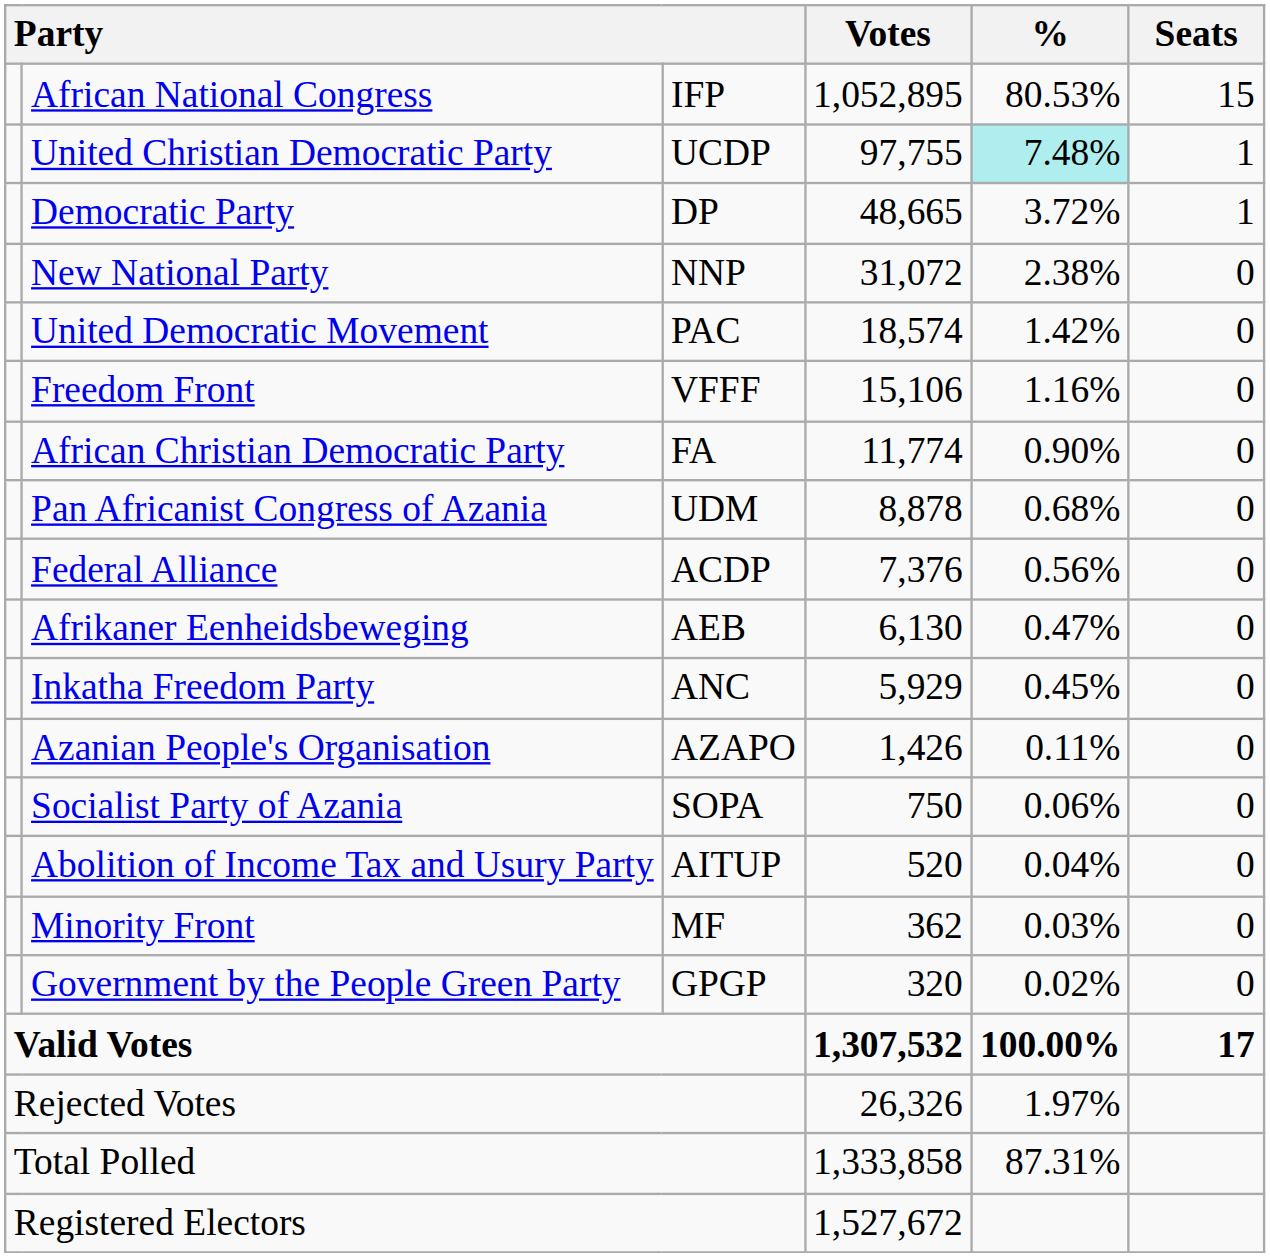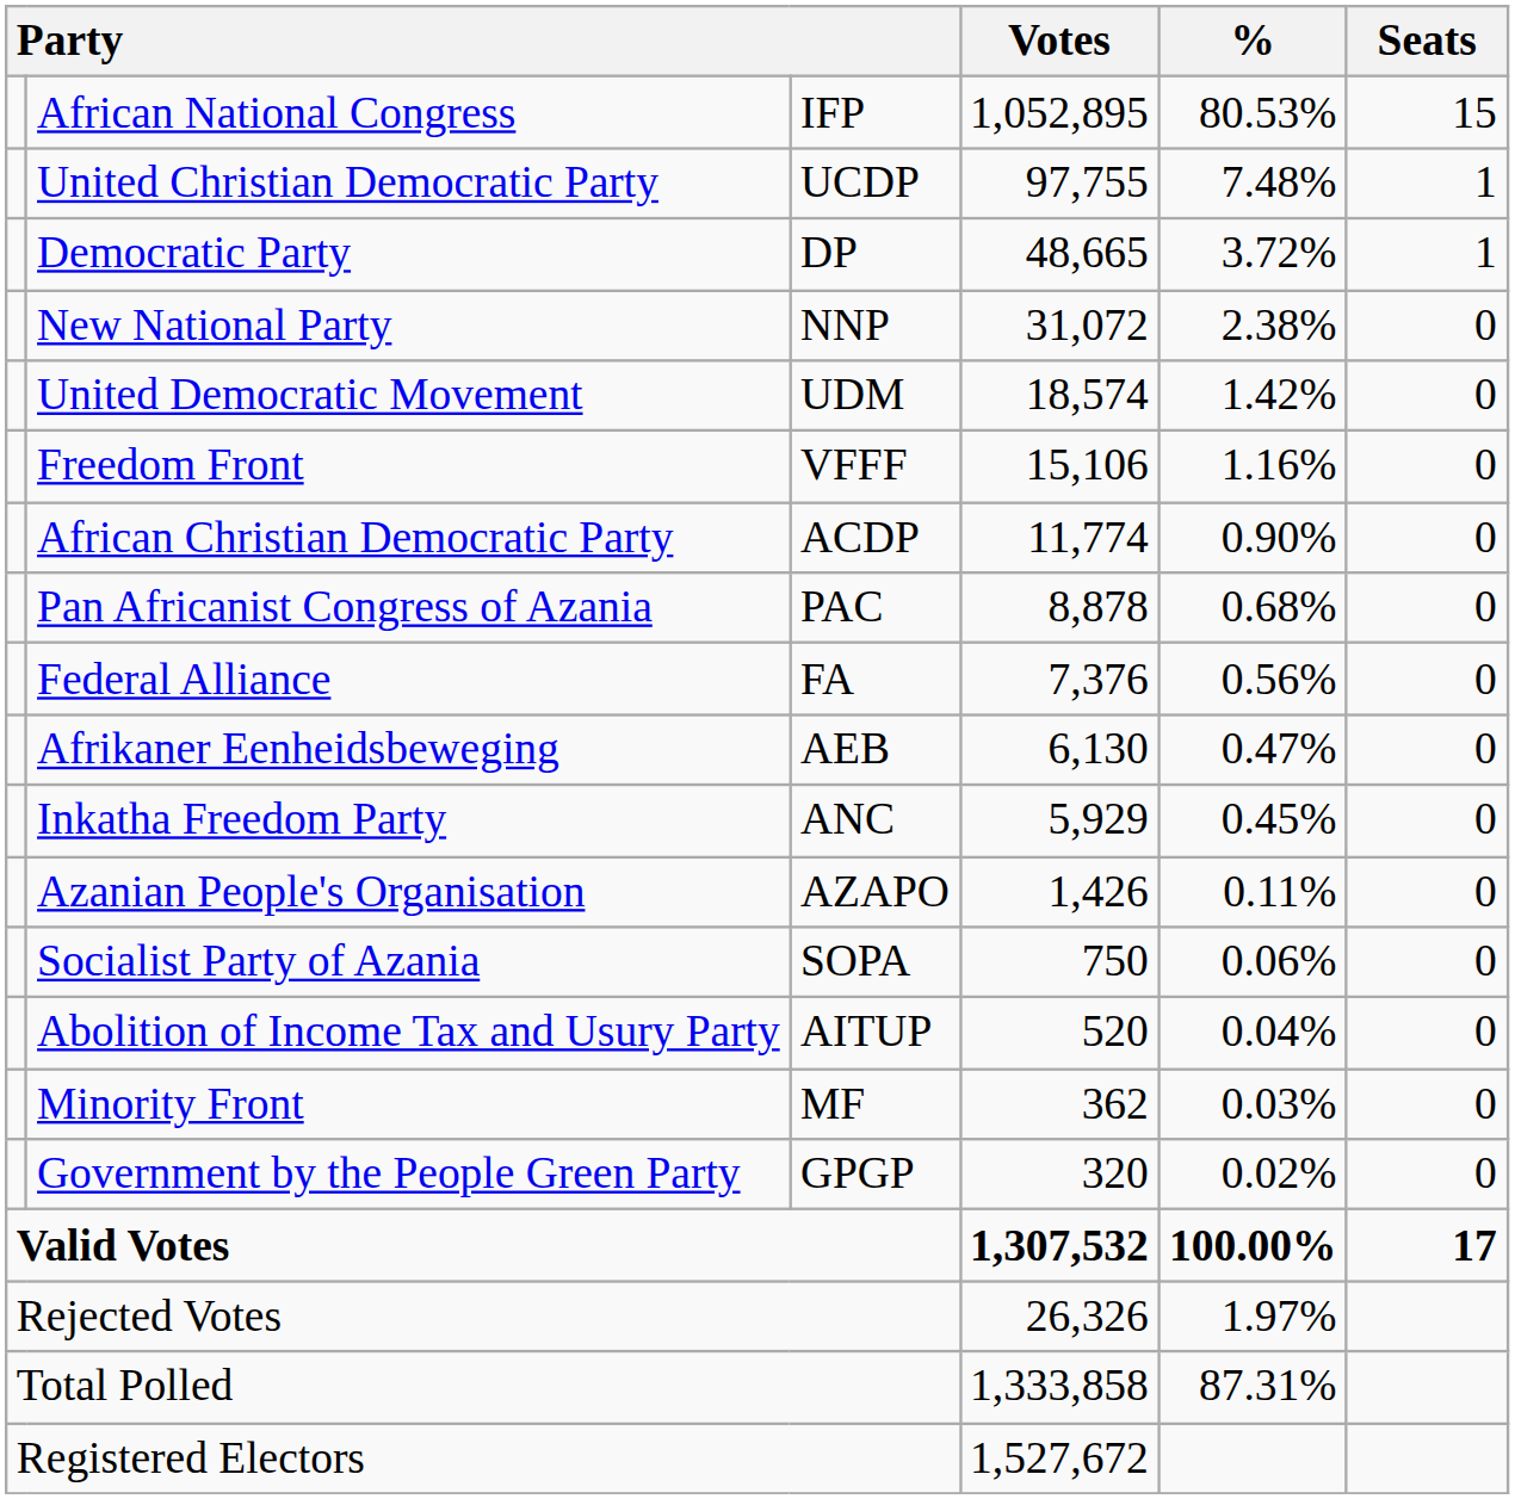United Christian Democratic Party | %: paleturquoise background -> no background
United Democratic Movement | column 3: PAC -> UDM
African Christian Democratic Party | column 3: FA -> ACDP
Pan Africanist Congress of Azania | column 3: UDM -> PAC
Federal Alliance | column 3: ACDP -> FA
